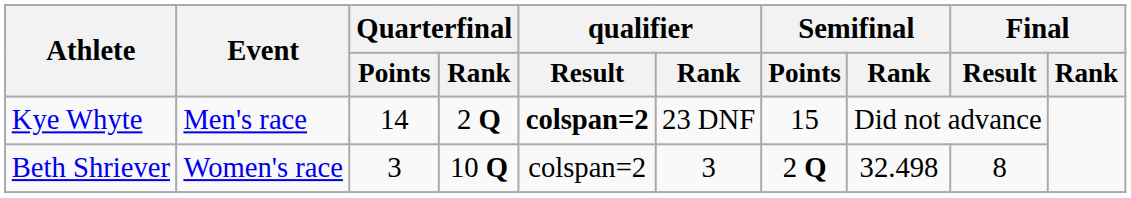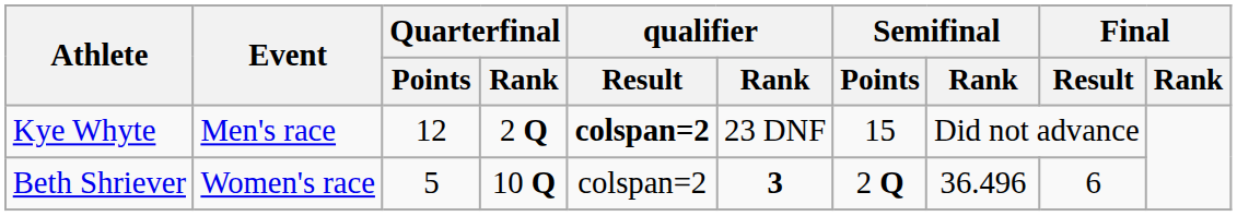Kye Whyte | Quarterfinal / Points: 14 -> 12
Beth Shriever | Quarterfinal / Points: 3 -> 5
Beth Shriever | qualifier / Rank: normal -> bold
Beth Shriever | Semifinal / Rank: 32.498 -> 36.496
Beth Shriever | Final / Result: 8 -> 6
